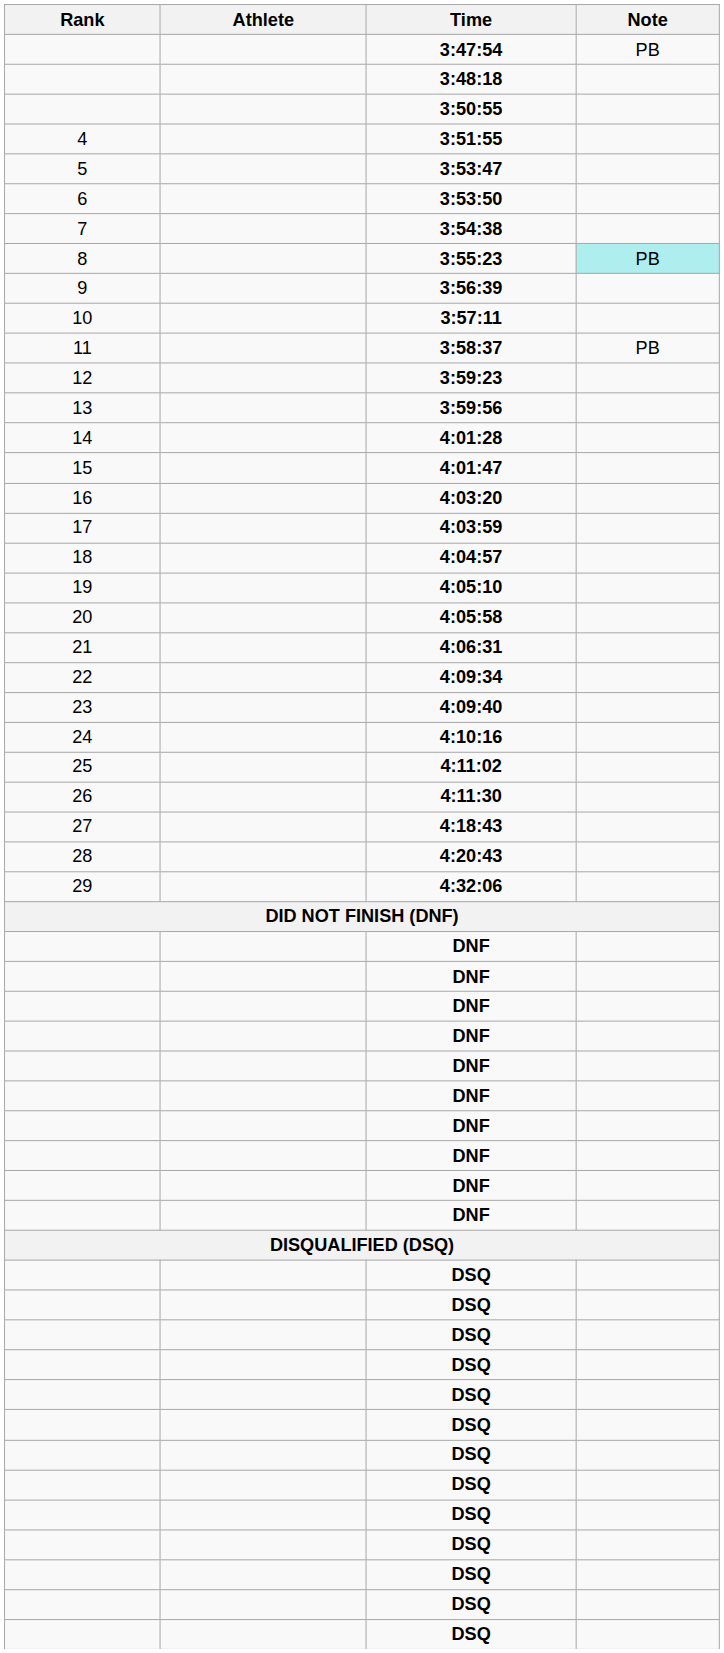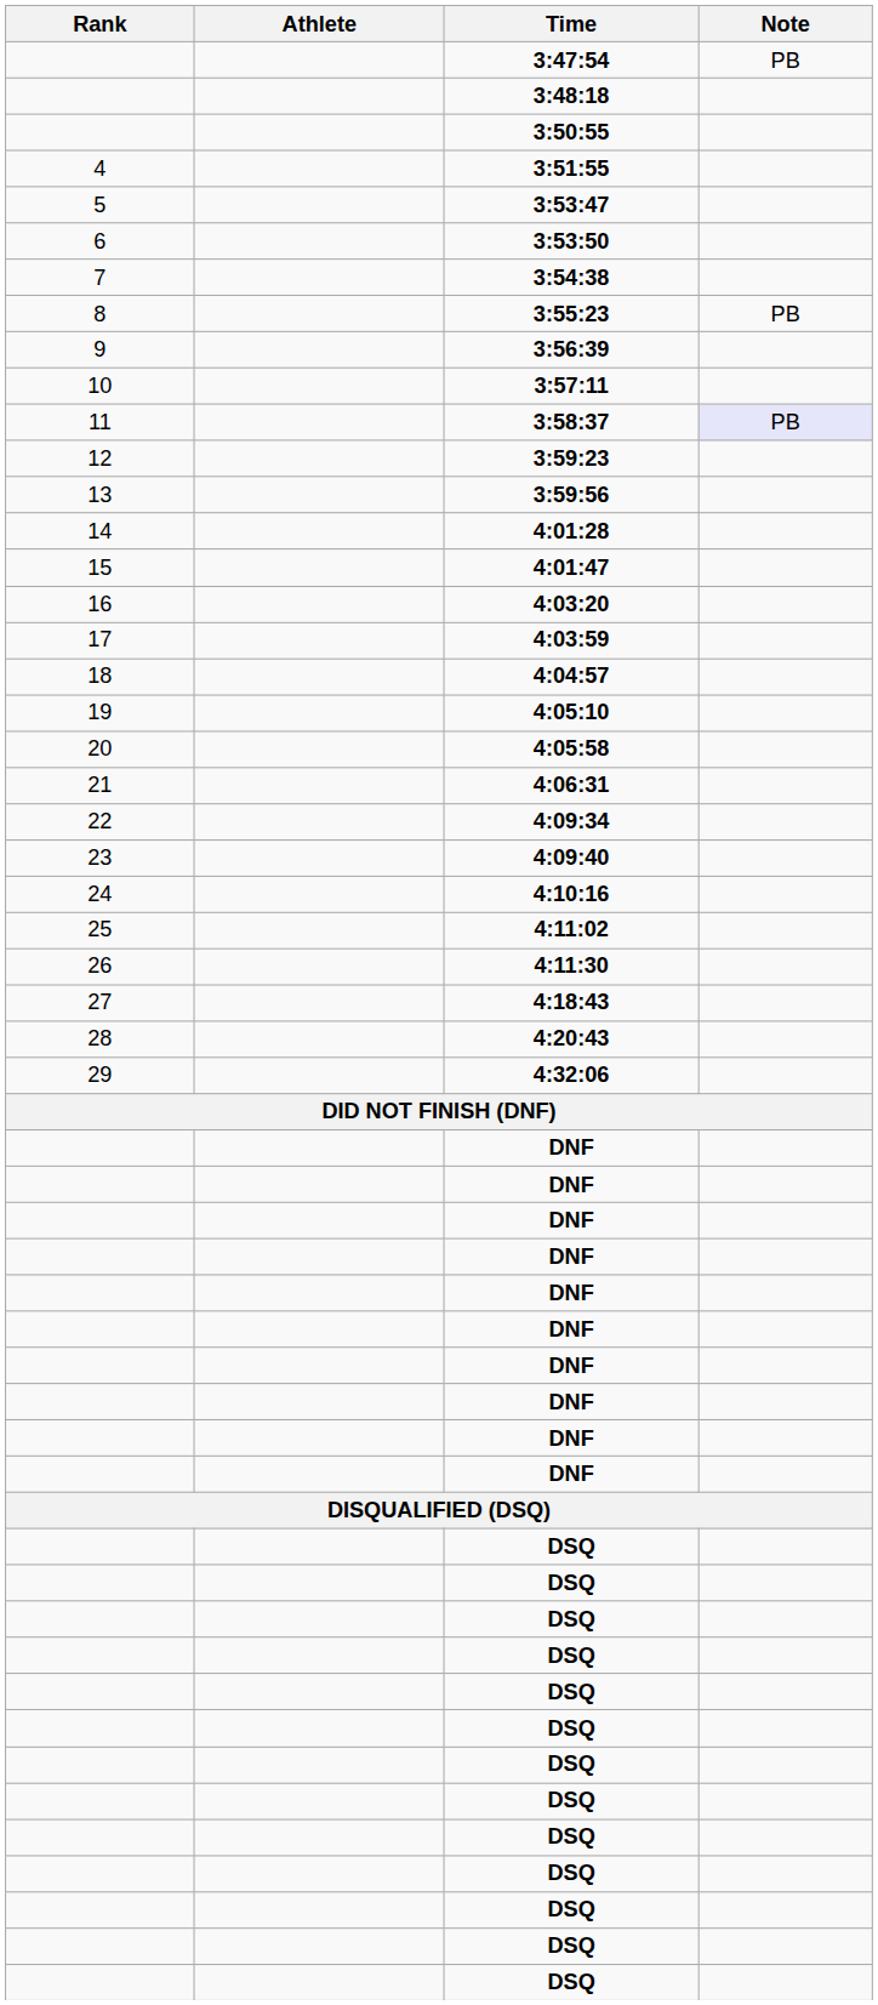3:55:23 | Note: paleturquoise background -> no background
3:58:37 | Note: no background -> lavender background
